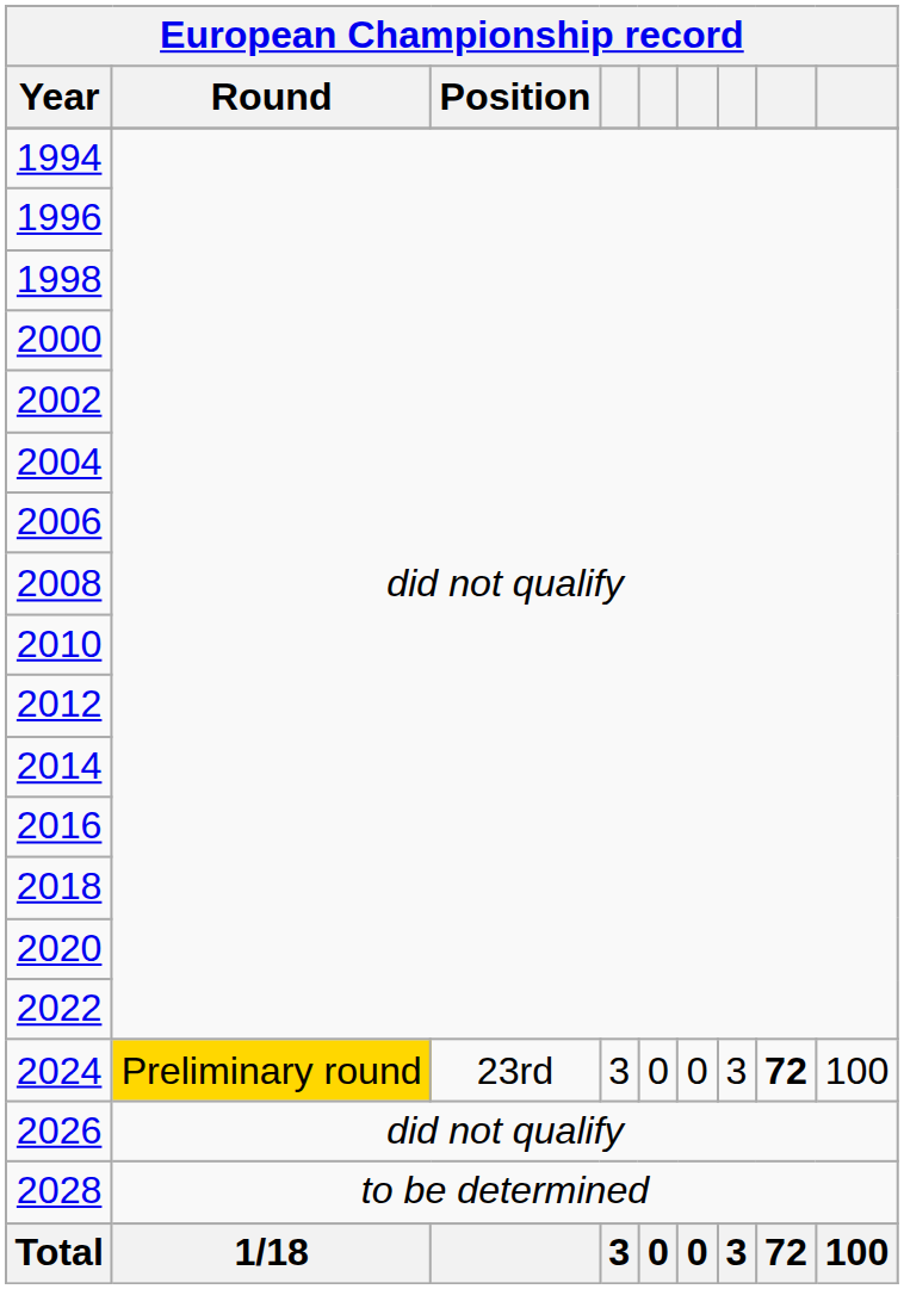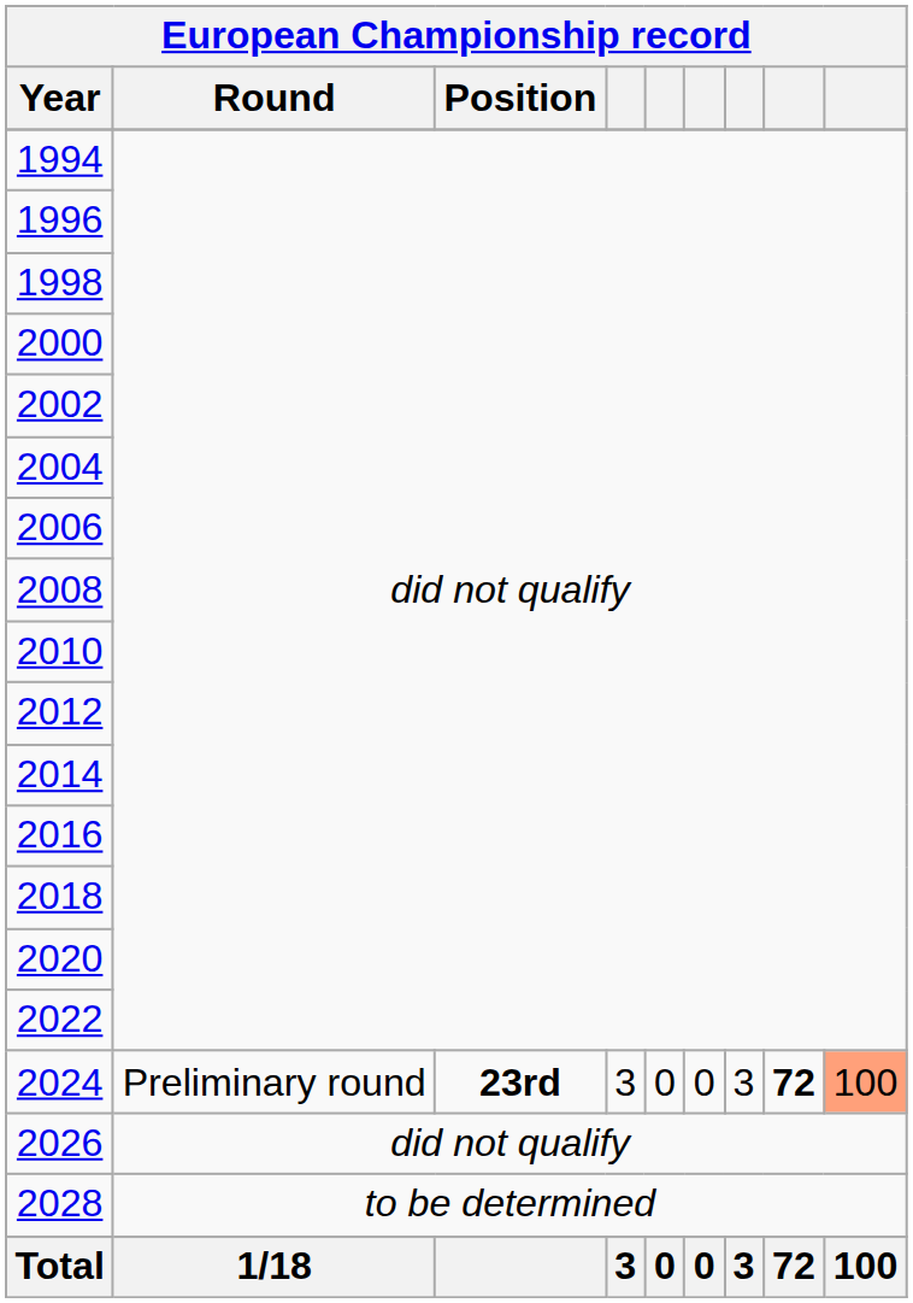2024 | Round: gold background -> no background
2024 | Position: normal -> bold
2024 | column 9: no background -> lightsalmon background
